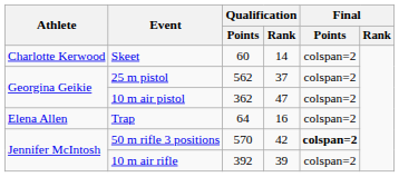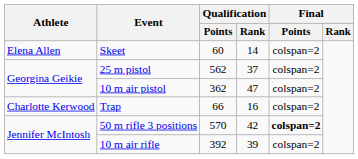Skeet | Athlete: Charlotte Kerwood -> Elena Allen
Trap | Athlete: Elena Allen -> Charlotte Kerwood
Trap | Qualification / Points: 64 -> 66
